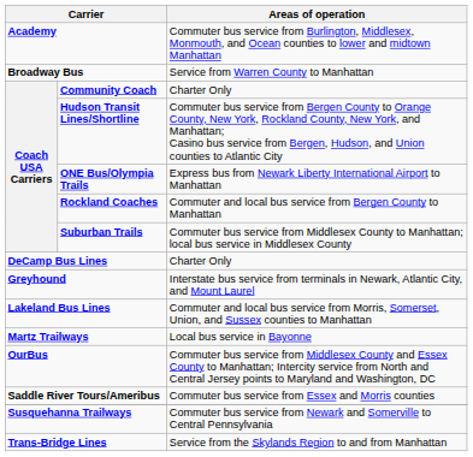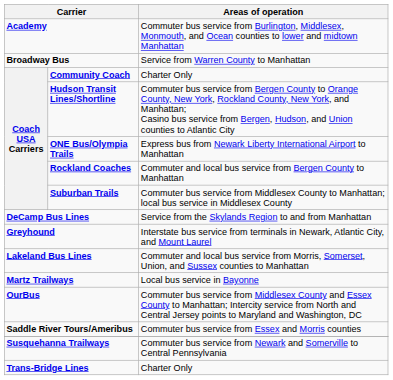DeCamp Bus Lines | Areas of operation: Charter Only -> Service from the Skylands Region to and from Manhattan
Trans-Bridge Lines | Areas of operation: Service from the Skylands Region to and from Manhattan -> Charter Only
